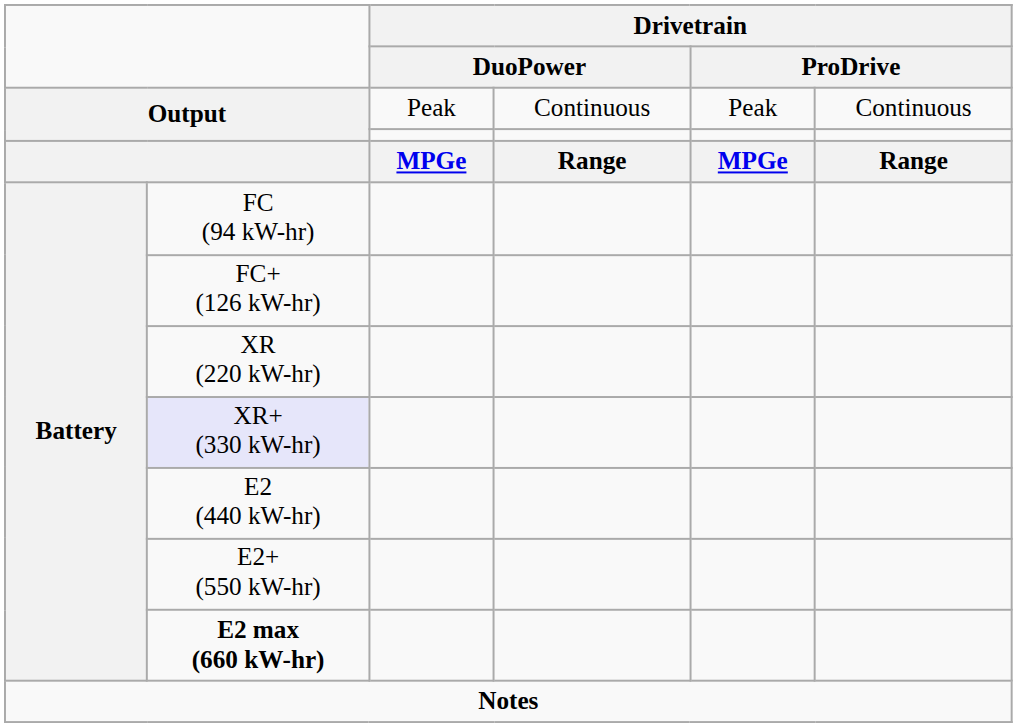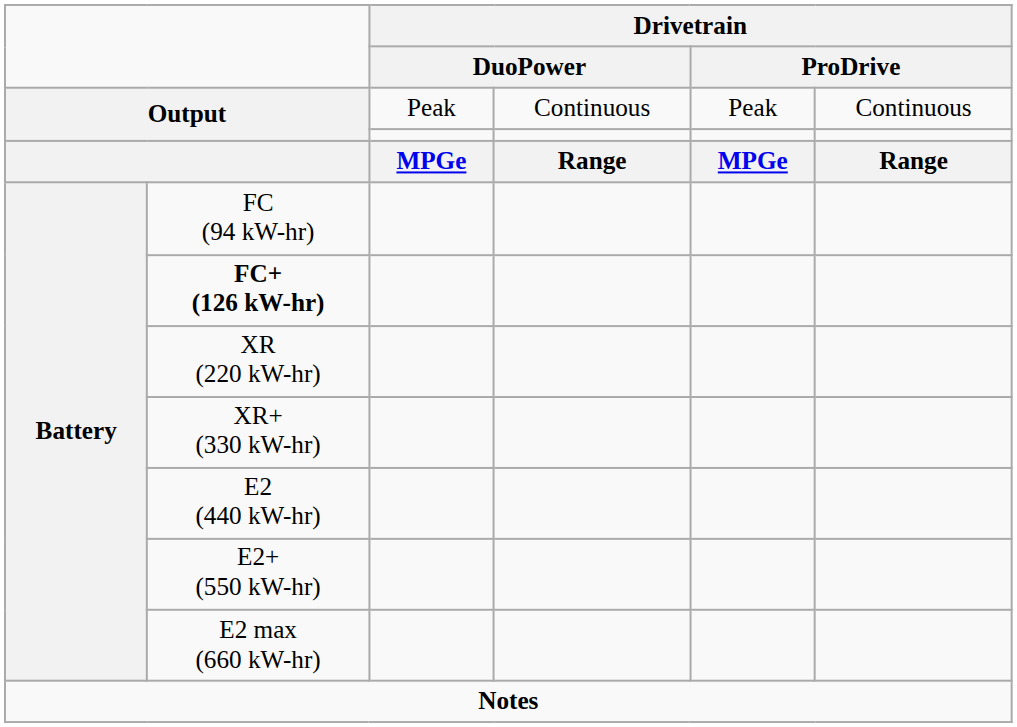FC+ (126 kW-hr) | column 2: normal -> bold
XR+ (330 kW-hr) | column 2: lavender background -> no background
E2 max (660 kW-hr) | column 2: bold -> normal
